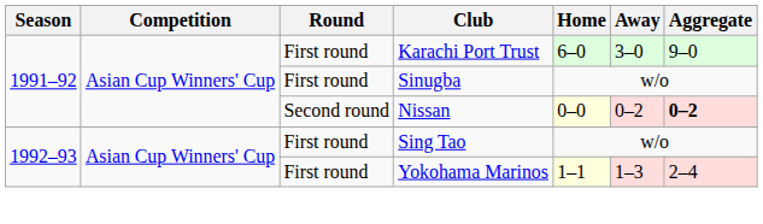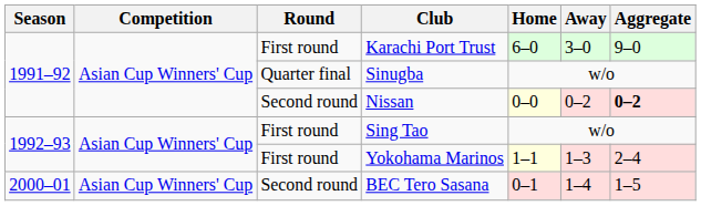Sinugba | Round: First round -> Quarter final
+ row: 2000–01 | Asian Cup Winners' Cup | Second round | BEC Tero Sasana | 0–1 | 1–4 | 1–5
